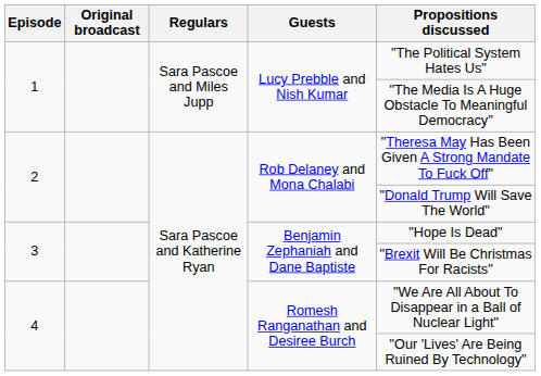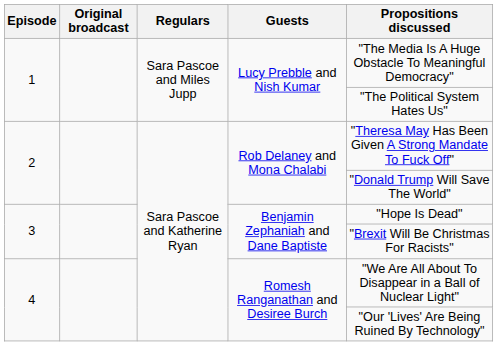row 2 | Propositions discussed: "The Political System Hates Us" -> "The Media Is A Huge Obstacle To Meaningful Democracy"
row 3 | Propositions discussed: "The Media Is A Huge Obstacle To Meaningful Democracy" -> "The Political System Hates Us"
